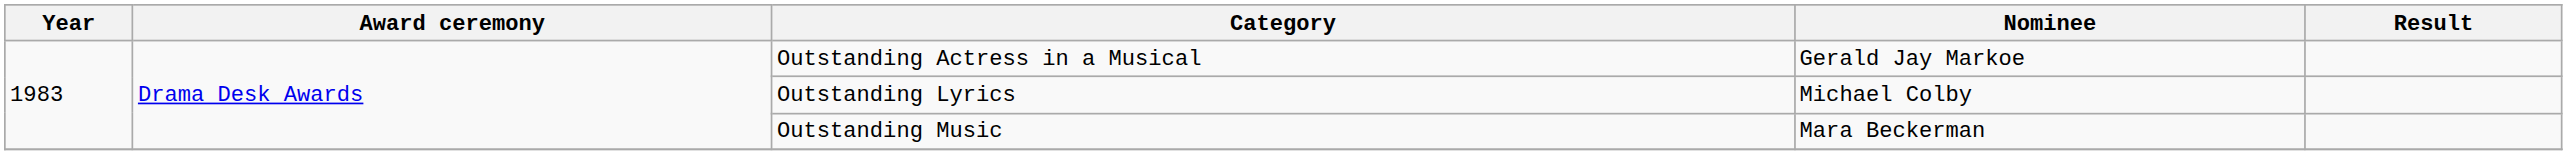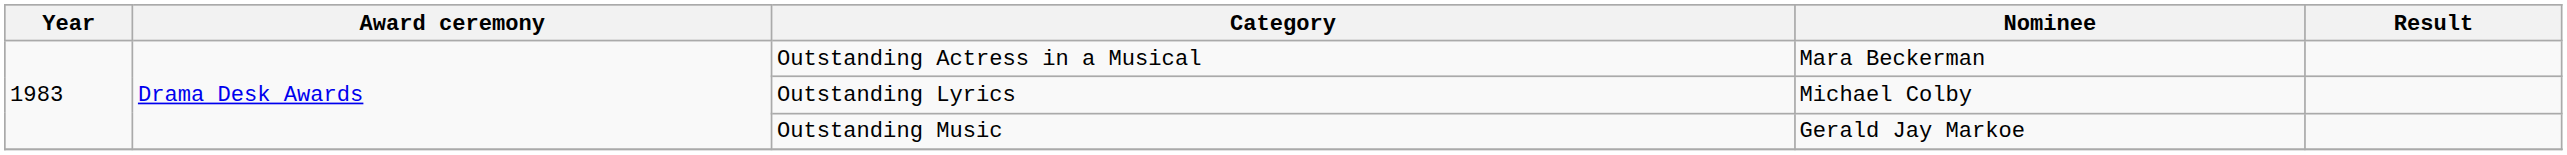Outstanding Actress in a Musical | Nominee: Gerald Jay Markoe -> Mara Beckerman
Outstanding Music | Nominee: Mara Beckerman -> Gerald Jay Markoe
